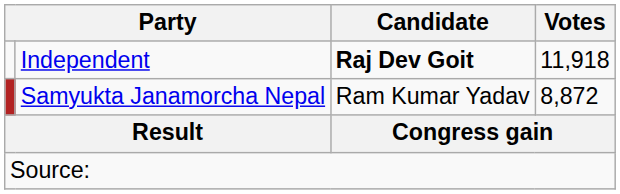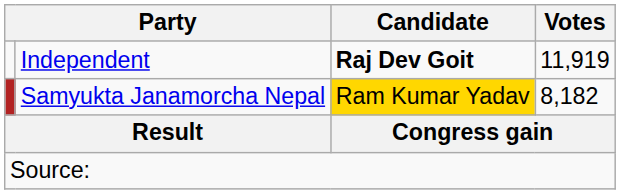Independent | Votes: 11,918 -> 11,919
Samyukta Janamorcha Nepal | Candidate: no background -> gold background
Samyukta Janamorcha Nepal | Votes: 8,872 -> 8,182
